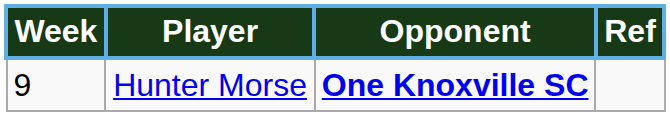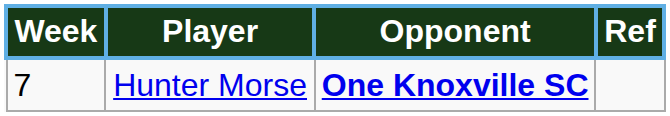Hunter Morse | Week: 9 -> 7
